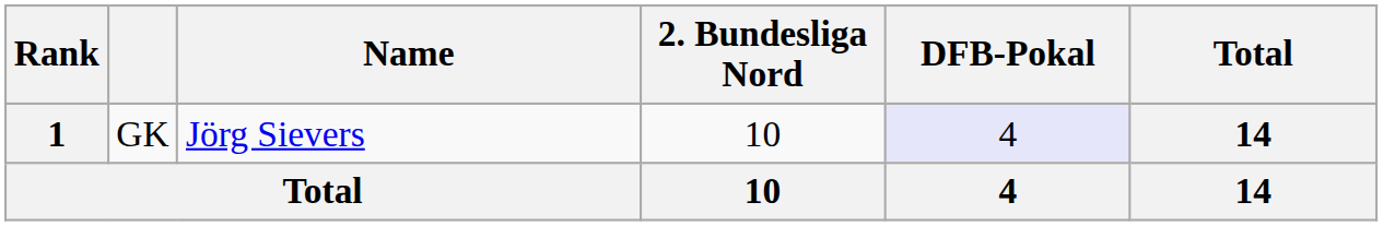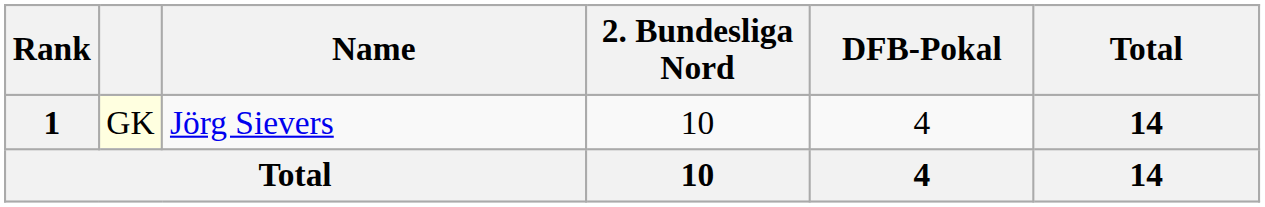1 | column 2: no background -> lightyellow background
1 | DFB-Pokal: lavender background -> no background
